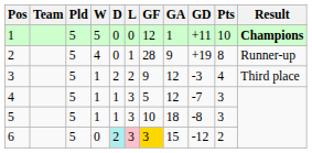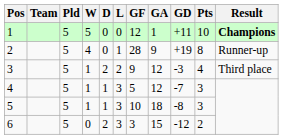6 | D: paleturquoise background -> no background
6 | L: pink background -> no background
6 | GF: gold background -> no background
